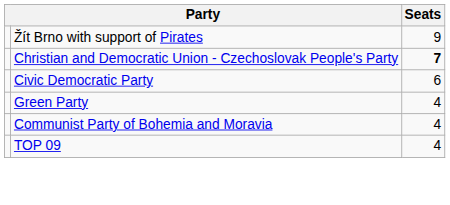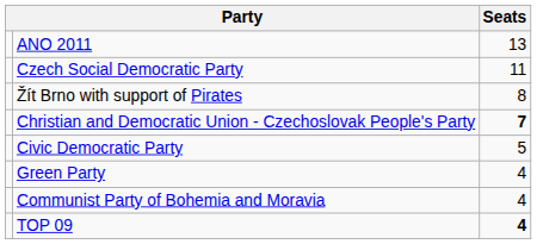+ row: ANO 2011 | 13
+ row: Czech Social Democratic Party | 11
Žít Brno with support of Pirates | Seats: 9 -> 8
Civic Democratic Party | Seats: 6 -> 5
TOP 09 | Seats: normal -> bold
